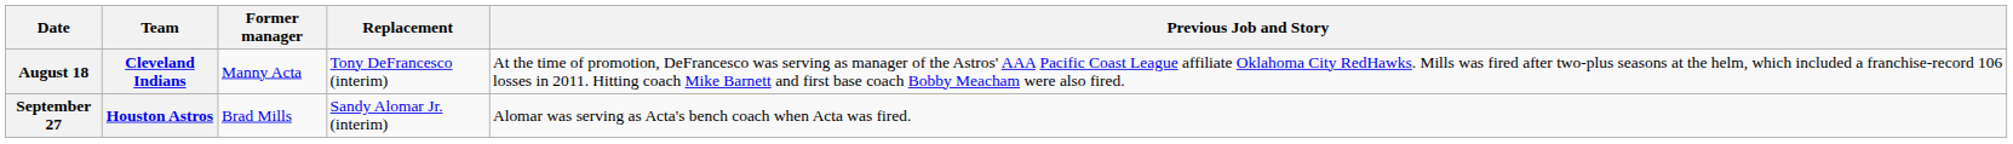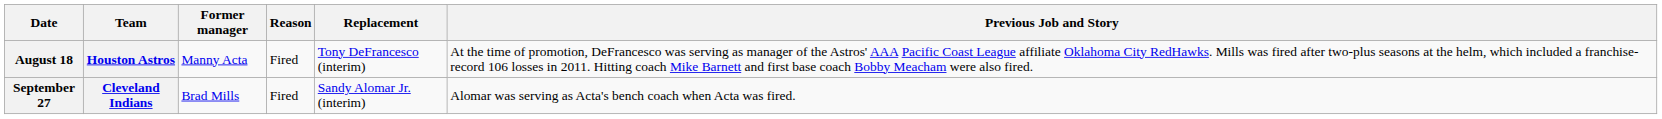+ column: Reason | Fired | Fired
August 18 | Team: Cleveland Indians -> Houston Astros
September 27 | Team: Houston Astros -> Cleveland Indians
